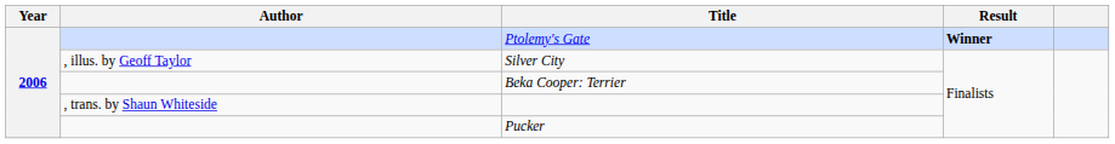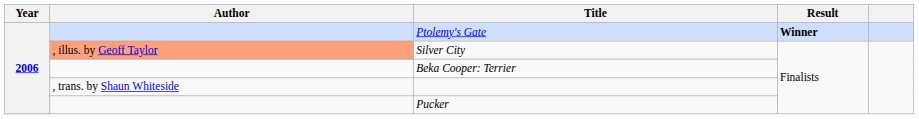Silver City | Author: no background -> lightsalmon background
